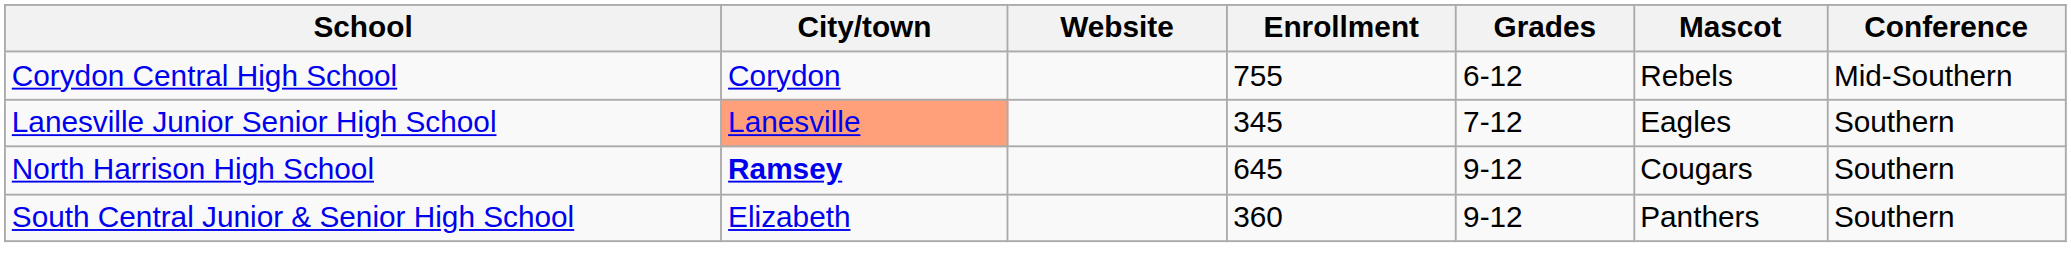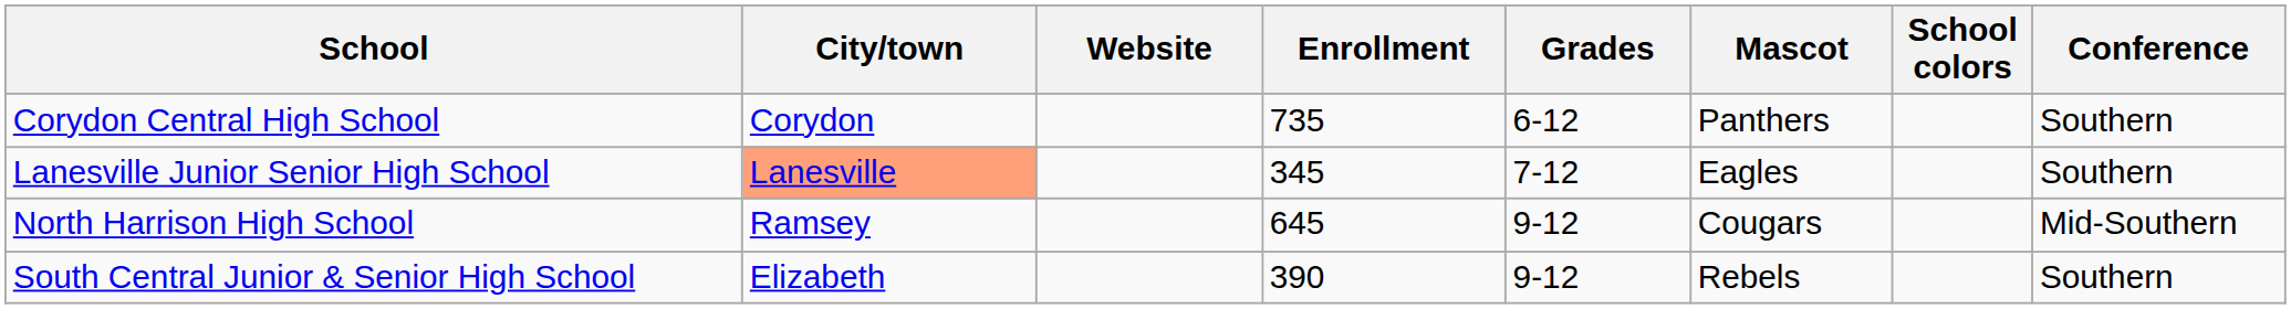+ column: School colors
Corydon Central High School | Enrollment: 755 -> 735
Corydon Central High School | Mascot: Rebels -> Panthers
Corydon Central High School | Conference: Mid-Southern -> Southern
North Harrison High School | City/town: bold -> normal
North Harrison High School | Conference: Southern -> Mid-Southern
South Central Junior & Senior High School | Enrollment: 360 -> 390
South Central Junior & Senior High School | Mascot: Panthers -> Rebels
